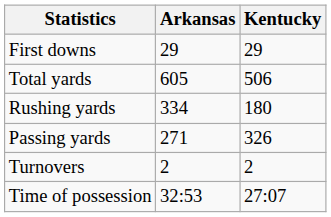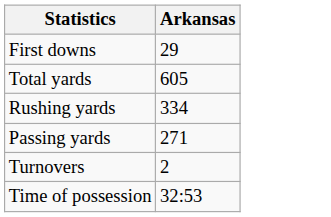- column: Kentucky | 29 | 506 | 180 | 326 | 2 | 27:07
